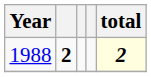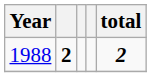1988 | total: lightyellow background -> no background
